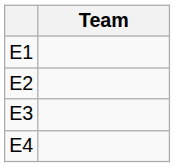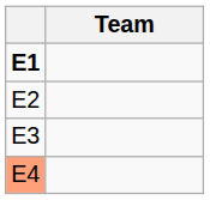E1 | column 1: normal -> bold
E4 | column 1: no background -> lightsalmon background
